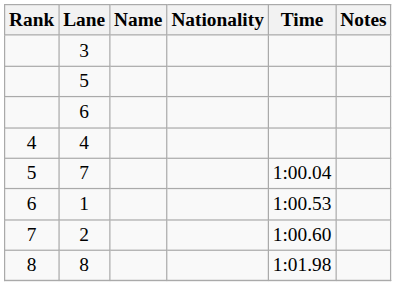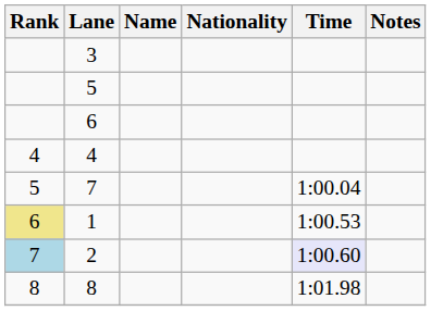1 | Rank: no background -> khaki background
2 | Rank: no background -> lightblue background
2 | Time: no background -> lavender background
